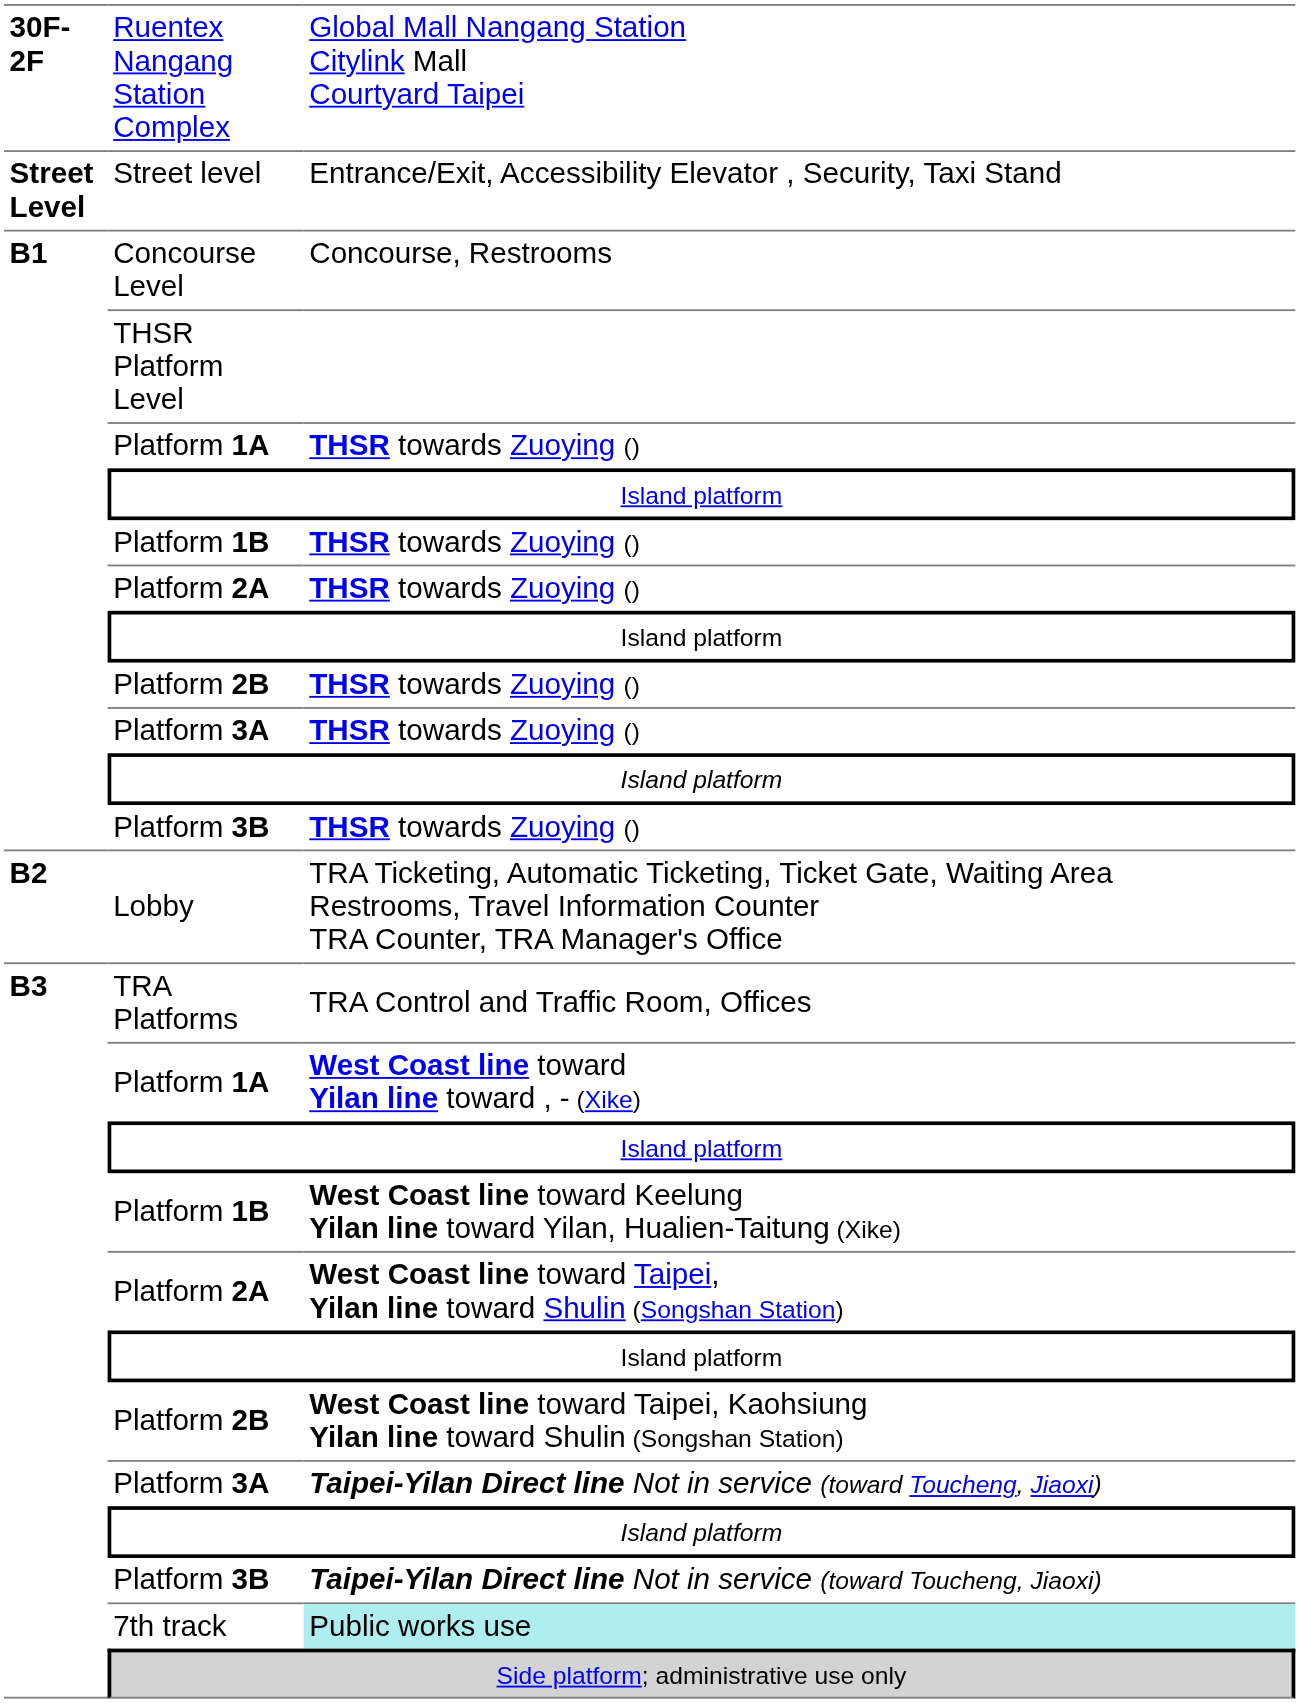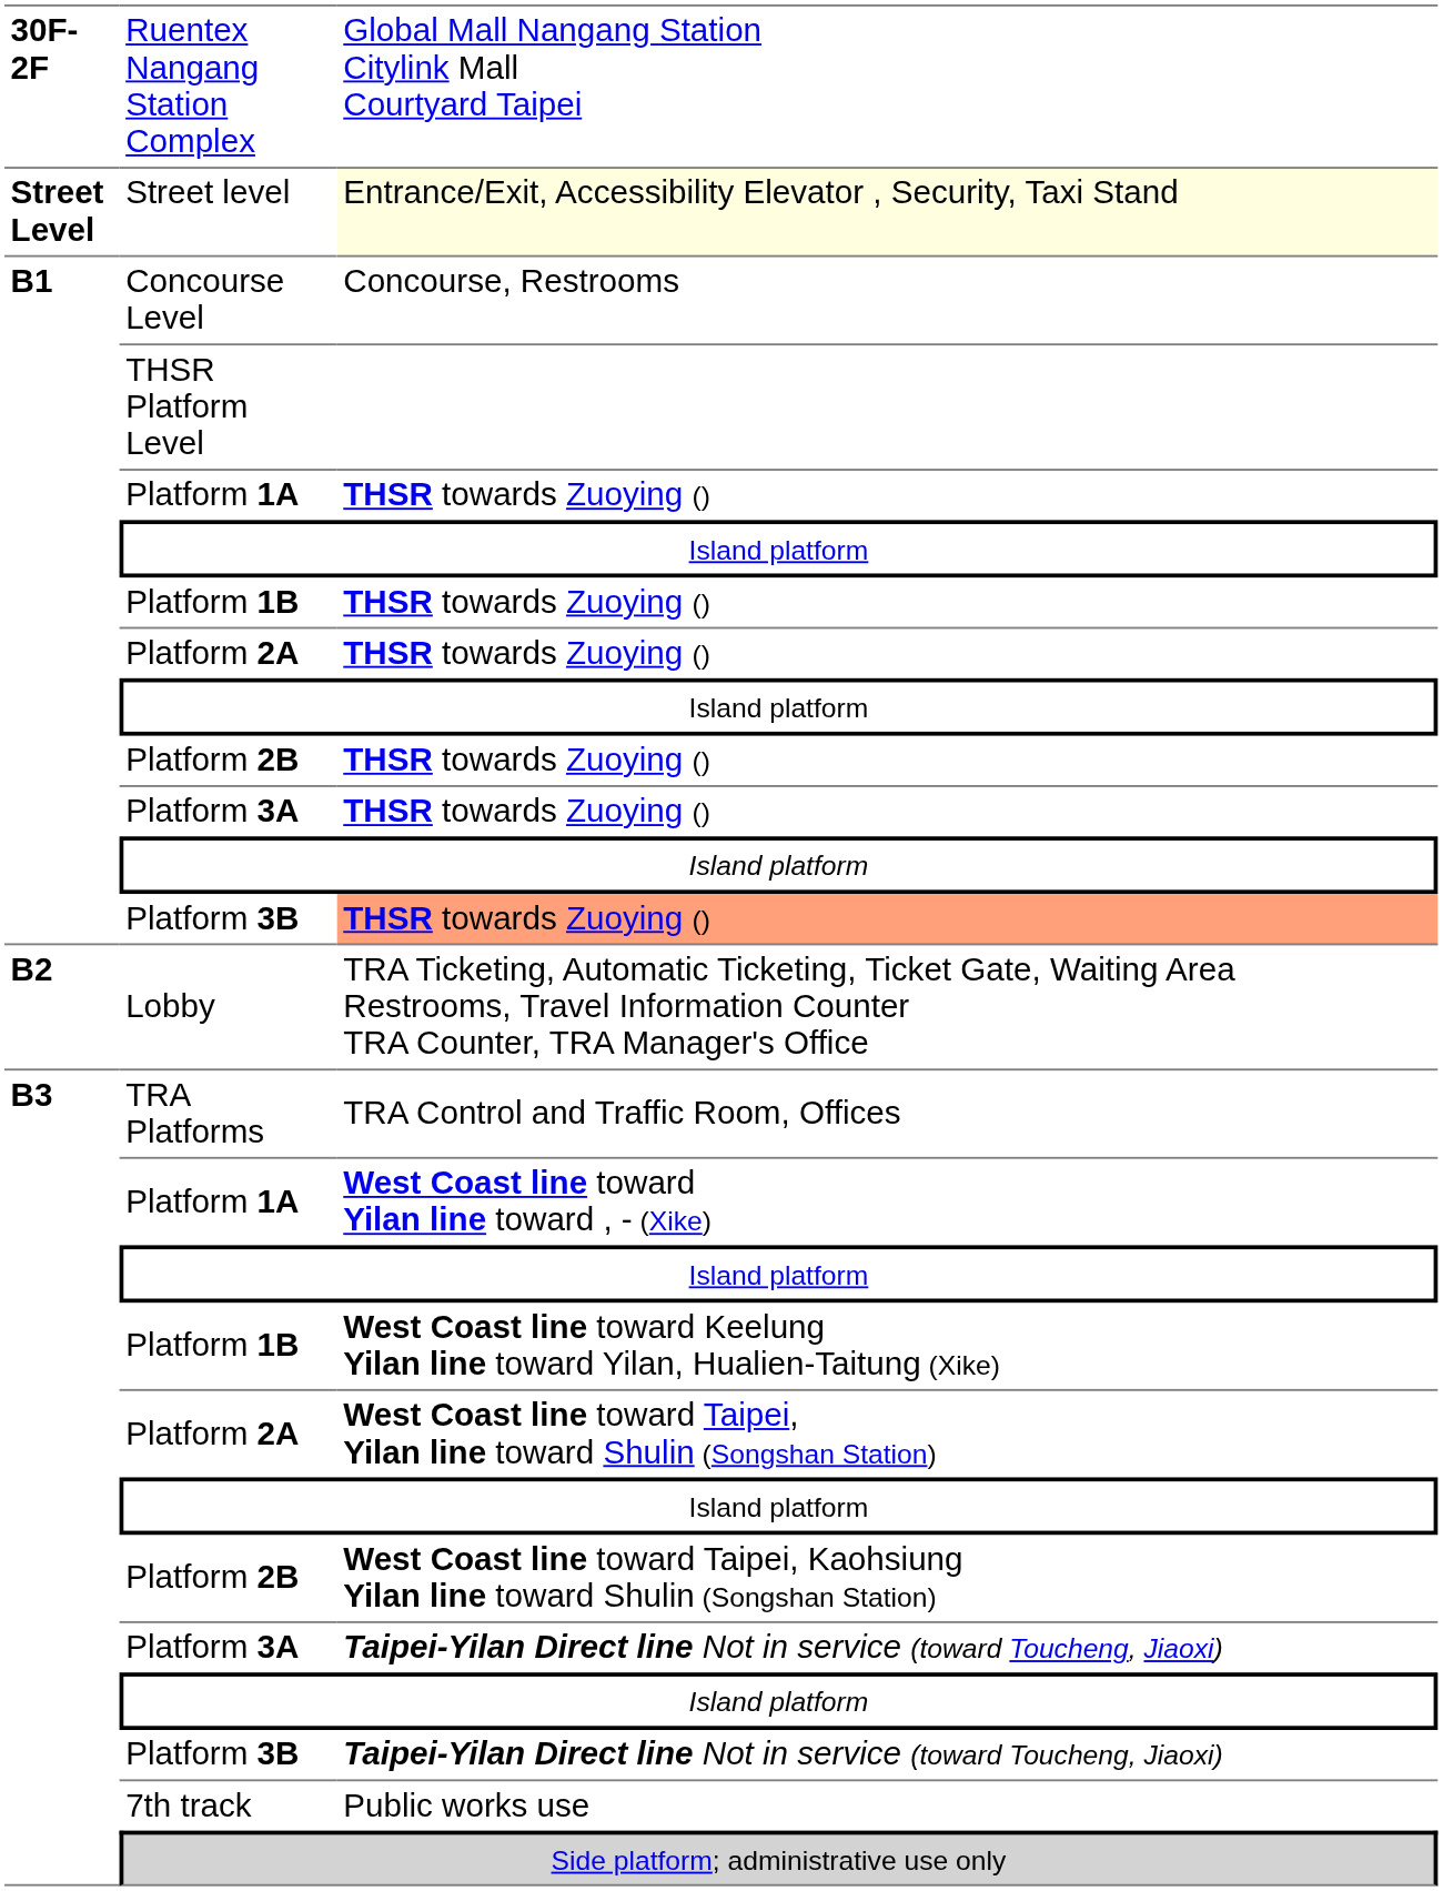Street level | column 3: no background -> lightyellow background
B1 / Platform 3B | column 3: no background -> lightsalmon background
7th track | column 3: paleturquoise background -> no background
